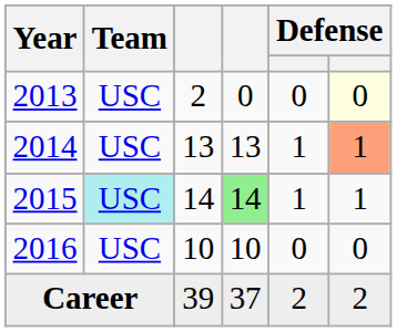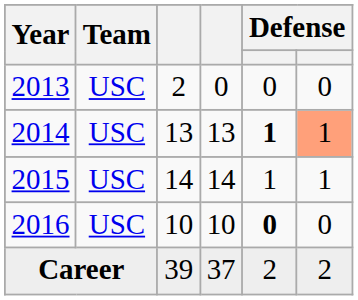2013 | column 6: lightyellow background -> no background
2014 | column 5: normal -> bold
2015 | Team: paleturquoise background -> no background
2015 | column 4: lightgreen background -> no background
2016 | column 5: normal -> bold
